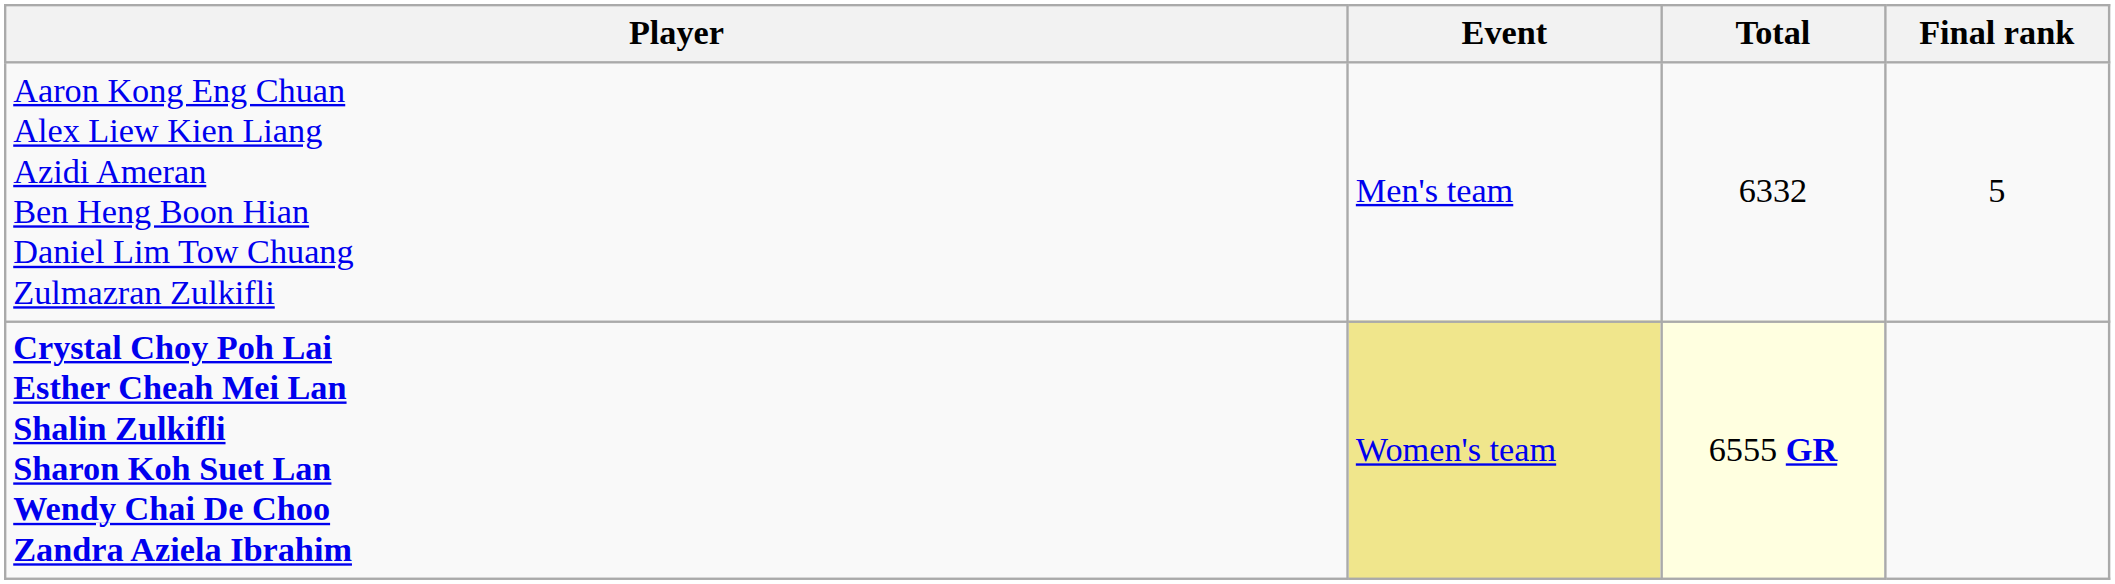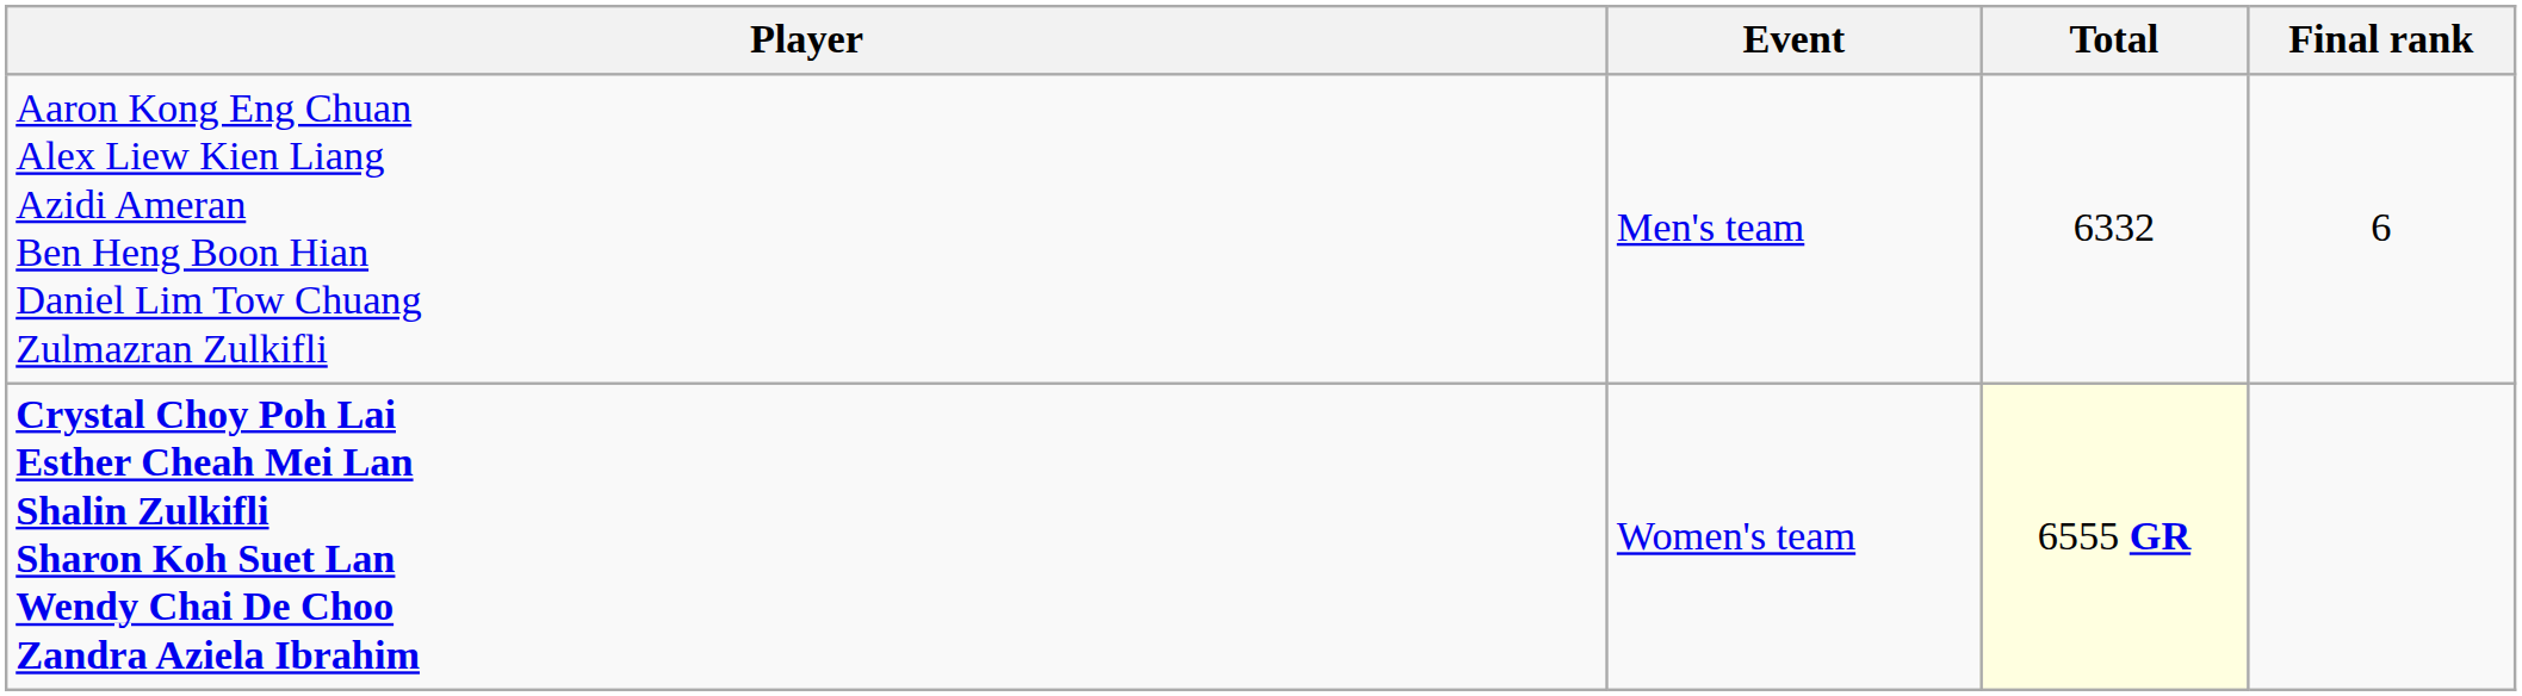row 2 | Final rank: 5 -> 6
row 3 | Event: khaki background -> no background
